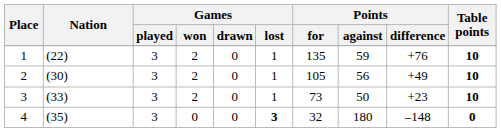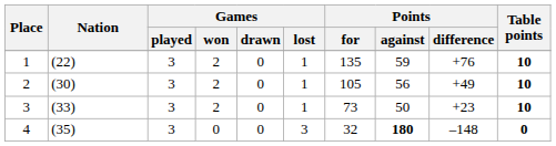4 | Games / lost: bold -> normal
4 | Points / against: normal -> bold
